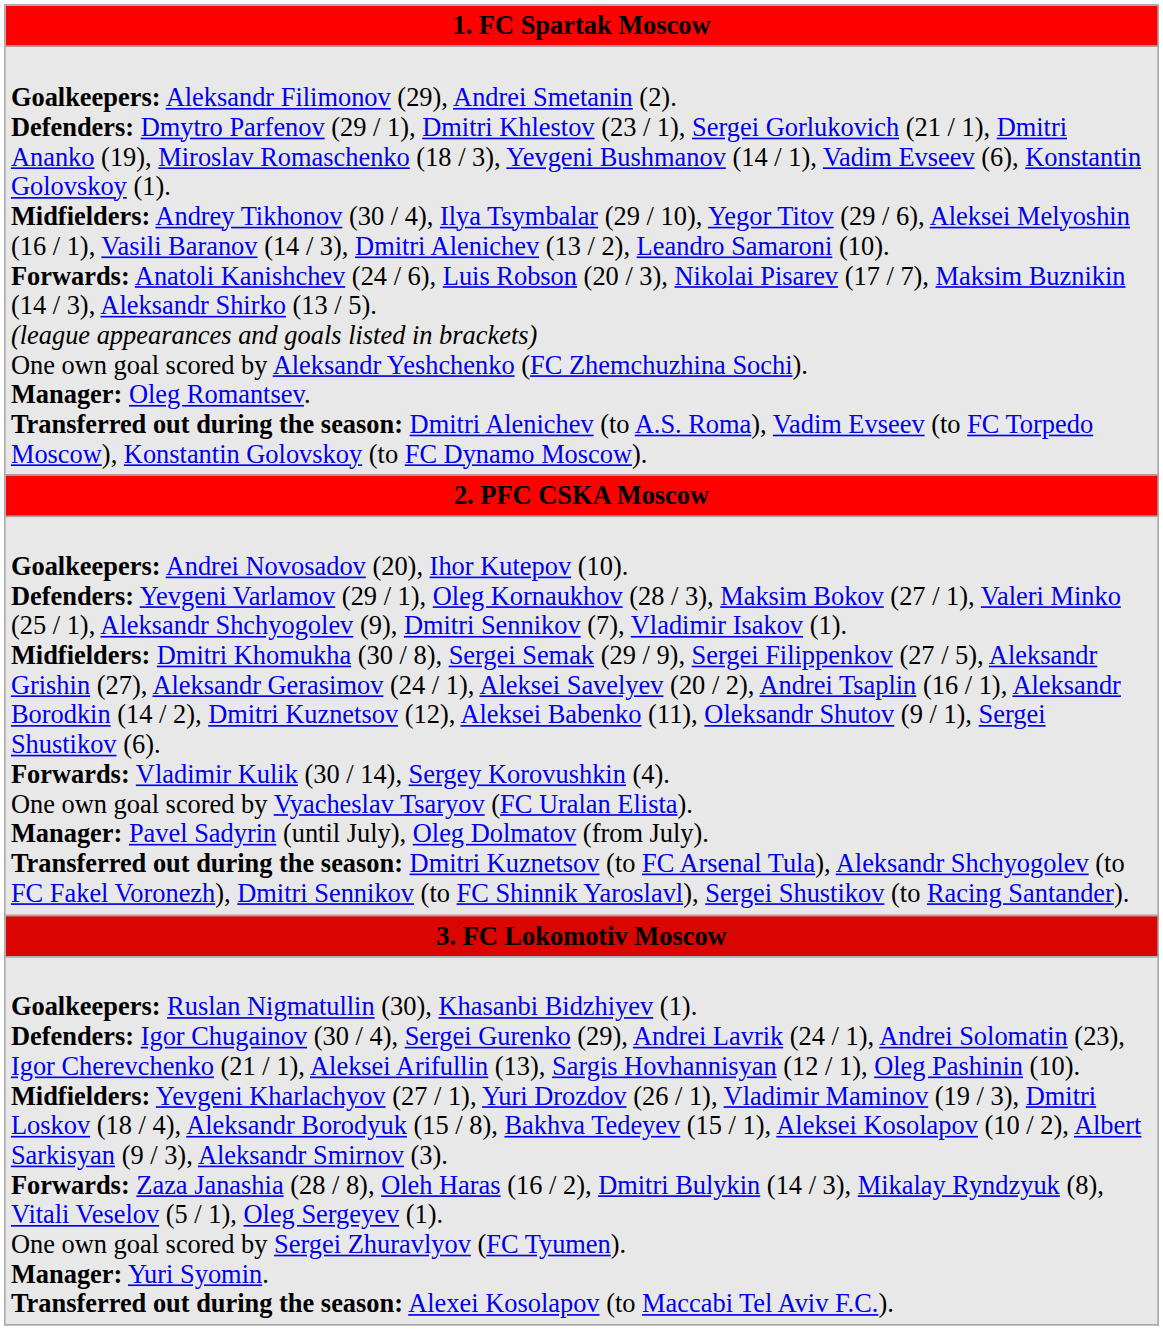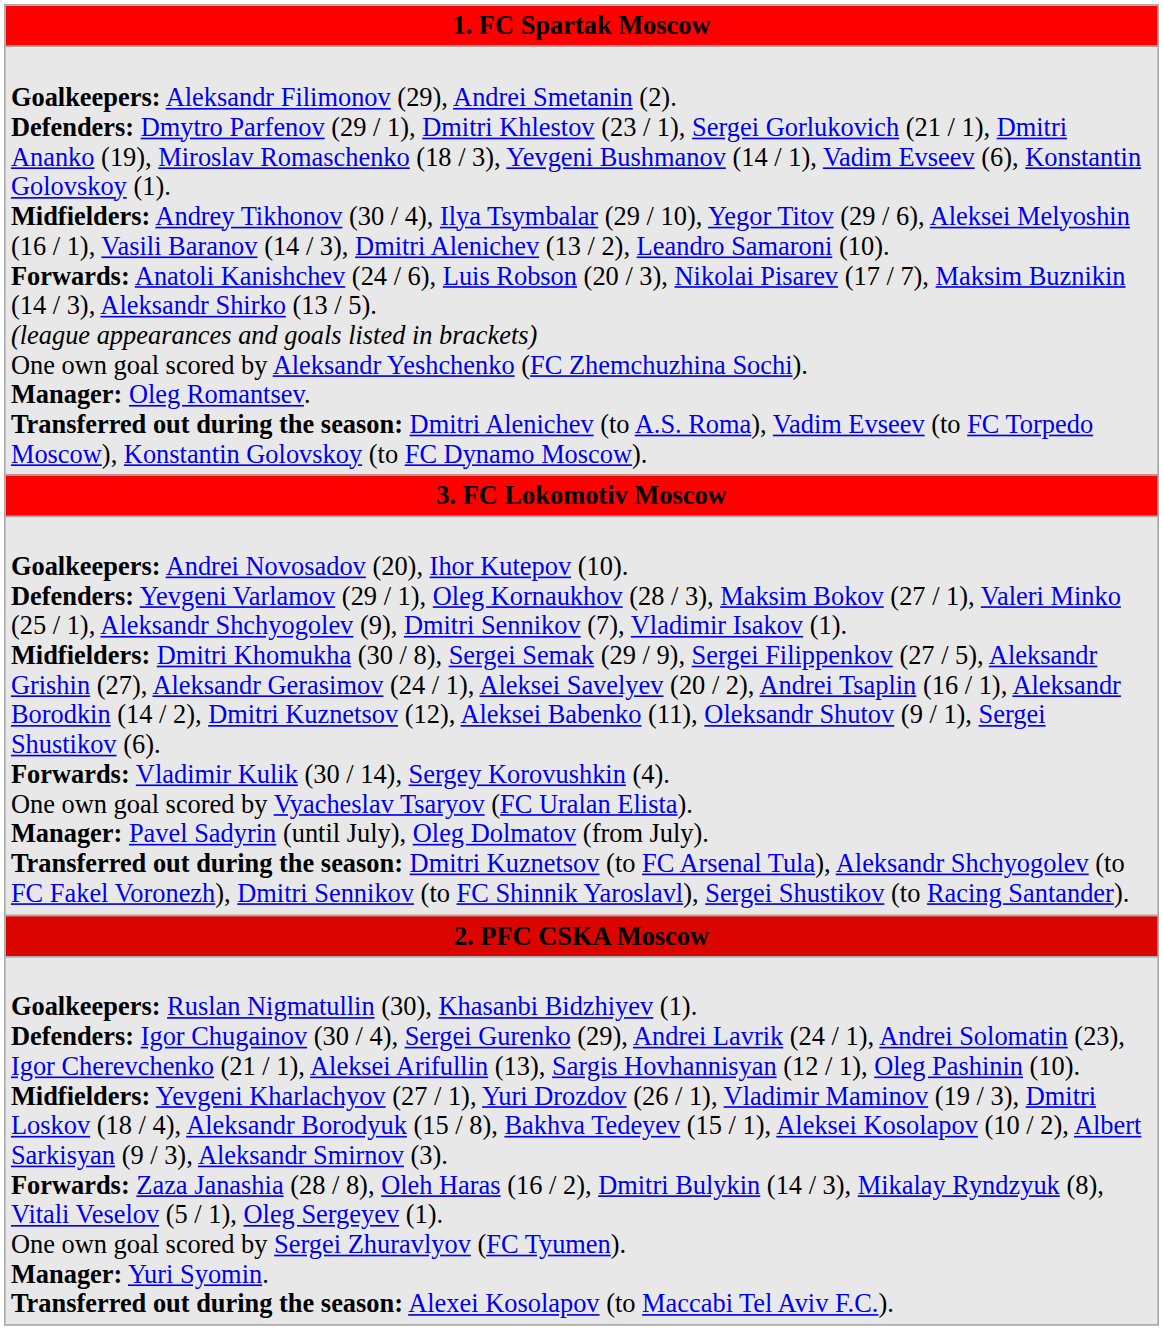row 3 | column 1: 2. PFC CSKA Moscow -> 3. FC Lokomotiv Moscow
row 5 | column 1: 3. FC Lokomotiv Moscow -> 2. PFC CSKA Moscow
